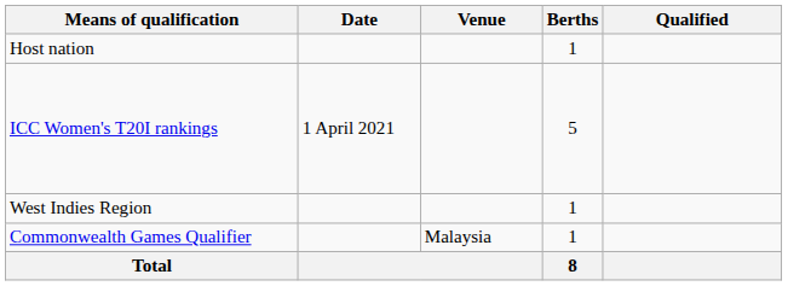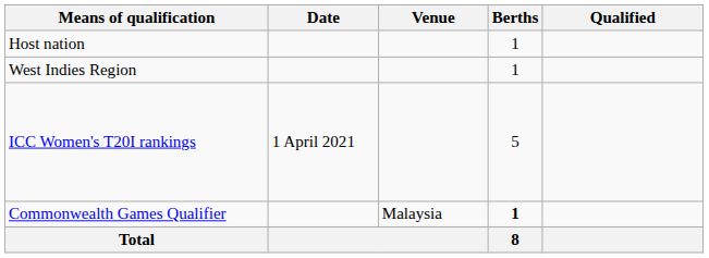rows swapped: ICC Women's T20I rankings <-> West Indies Region
Commonwealth Games Qualifier | Berths: normal -> bold
